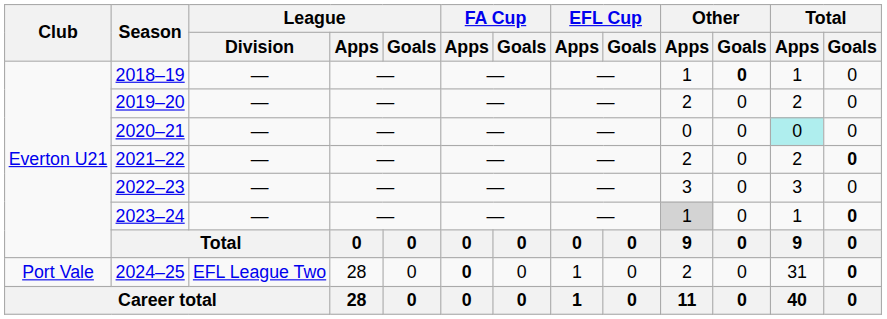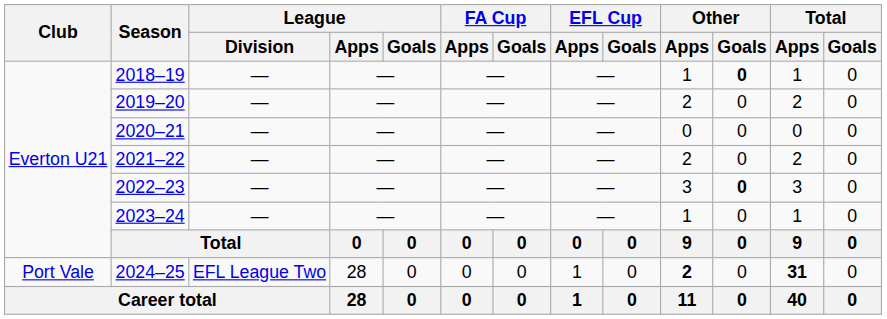2020–21 | Total / Apps: paleturquoise background -> no background
2021–22 | Total / Goals: bold -> normal
2022–23 | Other / Goals: normal -> bold
2023–24 | Other / Apps: lightgrey background -> no background
2023–24 | Total / Goals: bold -> normal
2024–25 | FA Cup / Apps: bold -> normal
2024–25 | Other / Apps: normal -> bold
2024–25 | Total / Apps: normal -> bold
2024–25 | Total / Goals: bold -> normal
